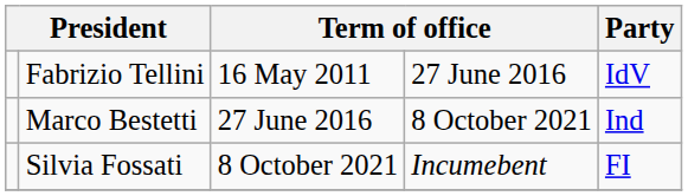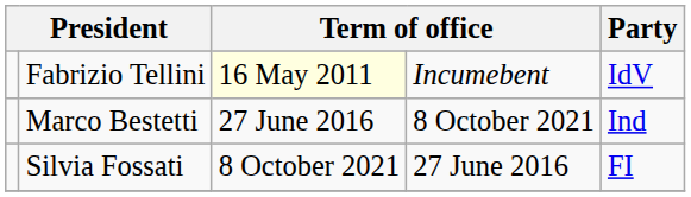Fabrizio Tellini | column 3: no background -> lightyellow background
Fabrizio Tellini | column 4: 27 June 2016 -> Incumebent
Silvia Fossati | column 4: Incumebent -> 27 June 2016
